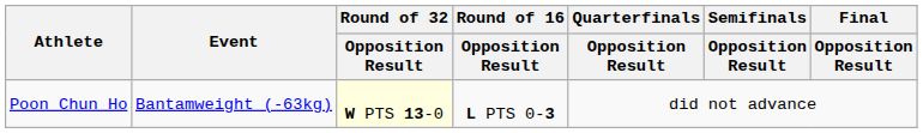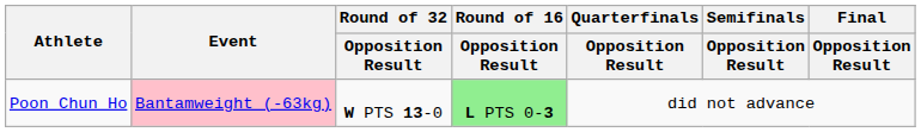Poon Chun Ho | Event: no background -> pink background
Poon Chun Ho | Round of 32 / Opposition Result: lightyellow background -> no background
Poon Chun Ho | Round of 16 / Opposition Result: no background -> lightgreen background
